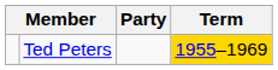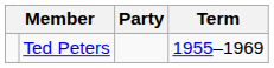Ted Peters | Term: gold background -> no background
